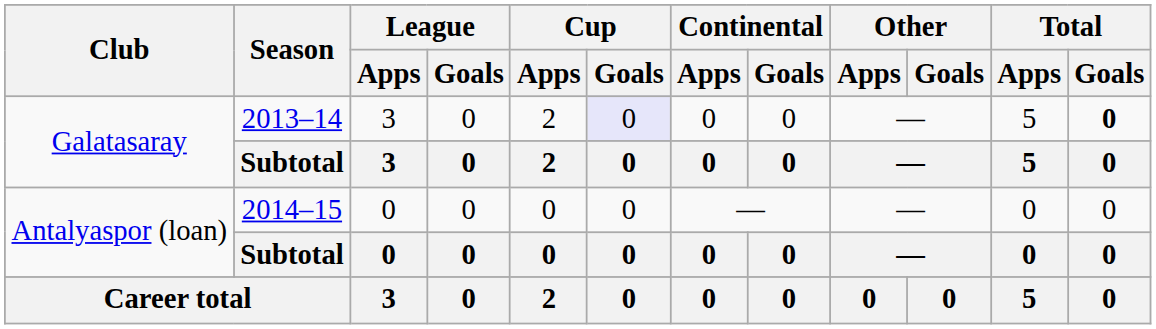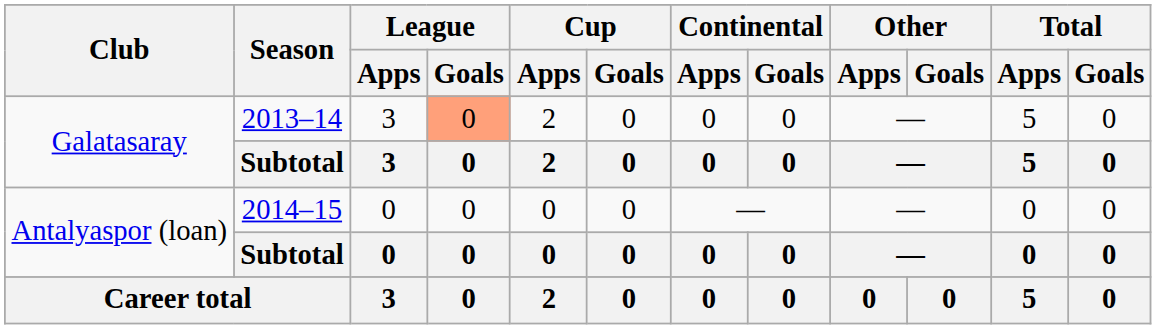Galatasaray / 2013–14 | League / Goals: no background -> lightsalmon background
Galatasaray / 2013–14 | Cup / Goals: lavender background -> no background
Galatasaray / 2013–14 | Total / Goals: bold -> normal
